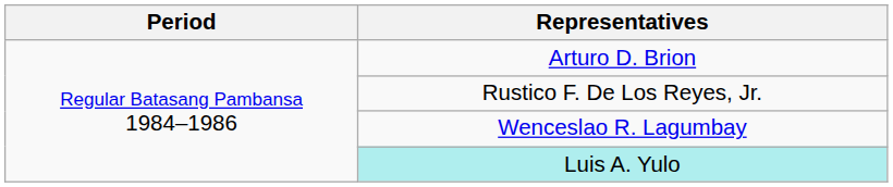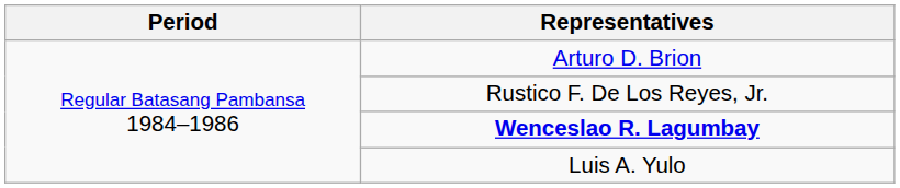Wenceslao R. Lagumbay | Representatives: normal -> bold
Luis A. Yulo | Representatives: paleturquoise background -> no background
